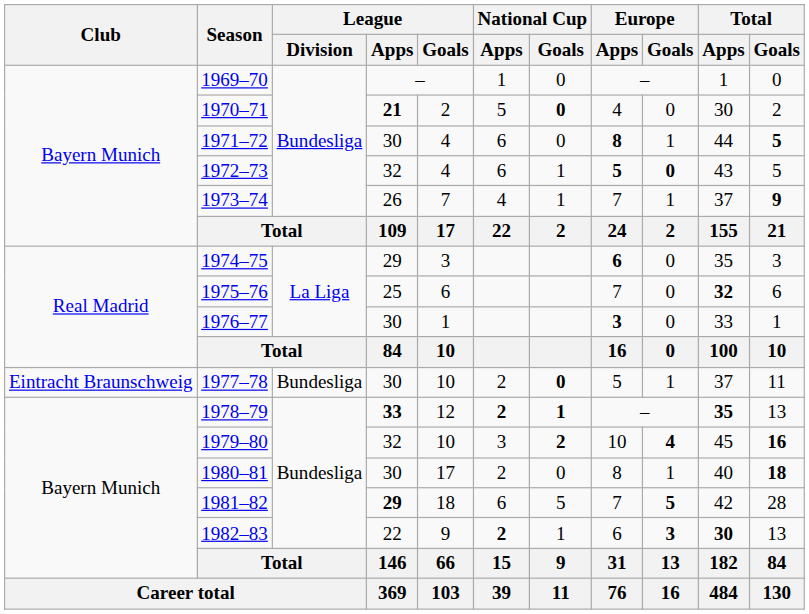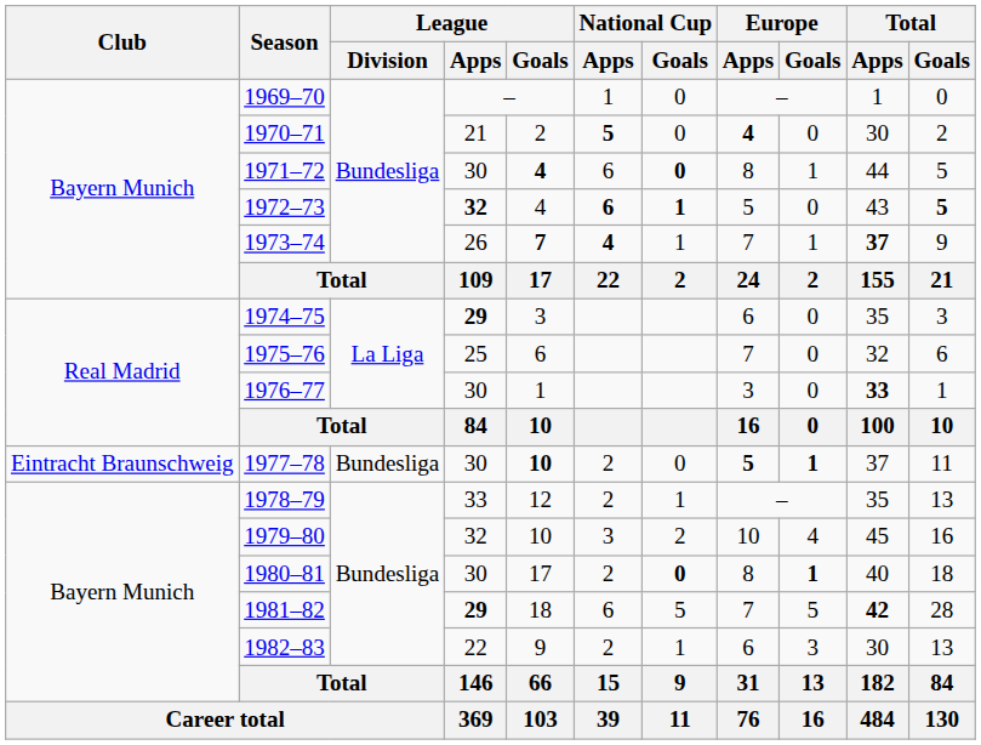1970–71 | League / Apps: bold -> normal
1970–71 | National Cup / Apps: normal -> bold
1970–71 | National Cup / Goals: bold -> normal
1970–71 | Europe / Apps: normal -> bold
1971–72 | League / Goals: normal -> bold
1971–72 | National Cup / Goals: normal -> bold
1971–72 | Europe / Apps: bold -> normal
1971–72 | Total / Goals: bold -> normal
1972–73 | League / Apps: normal -> bold
1972–73 | National Cup / Apps: normal -> bold
1972–73 | National Cup / Goals: normal -> bold
1972–73 | Europe / Apps: bold -> normal
1972–73 | Europe / Goals: bold -> normal
1972–73 | Total / Goals: normal -> bold
1973–74 | League / Goals: normal -> bold
1973–74 | National Cup / Apps: normal -> bold
1973–74 | Total / Apps: normal -> bold
1973–74 | Total / Goals: bold -> normal
1974–75 | League / Apps: normal -> bold
1974–75 | Europe / Apps: bold -> normal
1975–76 | Total / Apps: bold -> normal
1976–77 | Europe / Apps: bold -> normal
1976–77 | Total / Apps: normal -> bold
1977–78 | League / Goals: normal -> bold
1977–78 | National Cup / Goals: bold -> normal
1977–78 | Europe / Apps: normal -> bold
1977–78 | Europe / Goals: normal -> bold
1978–79 | League / Apps: bold -> normal
1978–79 | National Cup / Apps: bold -> normal
1978–79 | National Cup / Goals: bold -> normal
1978–79 | Total / Apps: bold -> normal
1979–80 | National Cup / Goals: bold -> normal
1979–80 | Europe / Goals: bold -> normal
1979–80 | Total / Goals: bold -> normal
1980–81 | National Cup / Goals: normal -> bold
1980–81 | Europe / Goals: normal -> bold
1980–81 | Total / Goals: bold -> normal
1981–82 | Europe / Goals: bold -> normal
1981–82 | Total / Apps: normal -> bold
1982–83 | National Cup / Apps: bold -> normal
1982–83 | Europe / Goals: bold -> normal
1982–83 | Total / Apps: bold -> normal
